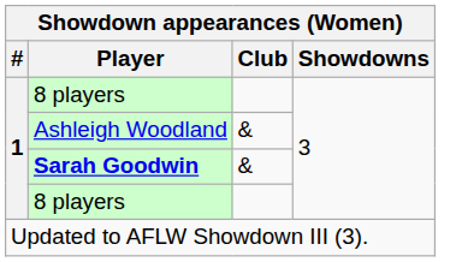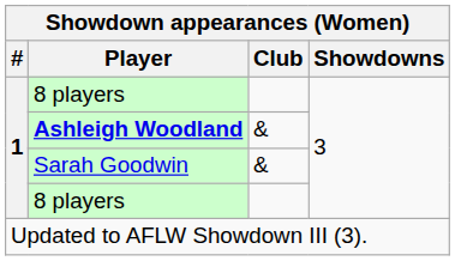Ashleigh Woodland | Player: normal -> bold
Sarah Goodwin | Player: bold -> normal
